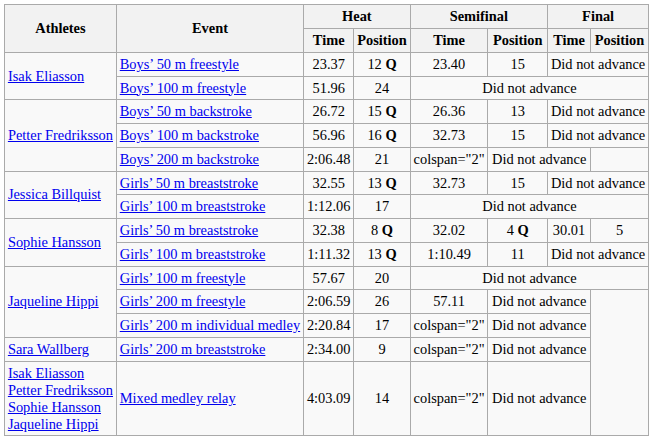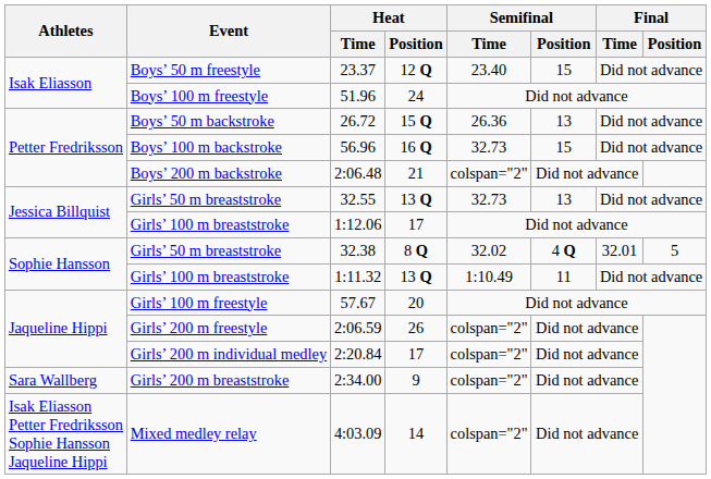32.55 | Semifinal / Position: 15 -> 13
32.38 | Final / Time: 30.01 -> 32.01
2:06.59 | Semifinal / Time: 57.11 -> colspan="2"
